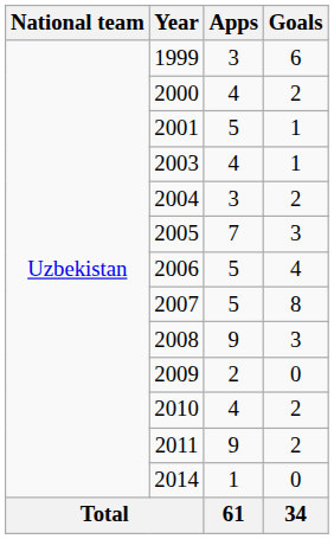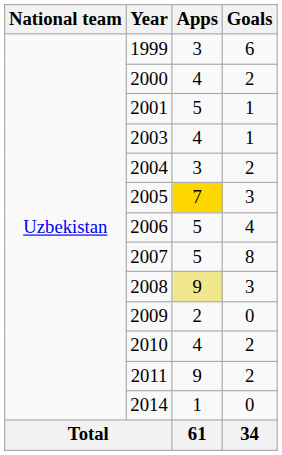2005 | Apps: no background -> gold background
2008 | Apps: no background -> khaki background
